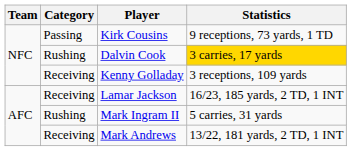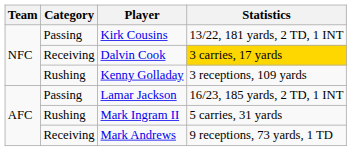Kirk Cousins | Statistics: 9 receptions, 73 yards, 1 TD -> 13/22, 181 yards, 2 TD, 1 INT
Dalvin Cook | Category: Rushing -> Receiving
Kenny Golladay | Category: Receiving -> Rushing
Lamar Jackson | Category: Receiving -> Passing
Mark Andrews | Statistics: 13/22, 181 yards, 2 TD, 1 INT -> 9 receptions, 73 yards, 1 TD
